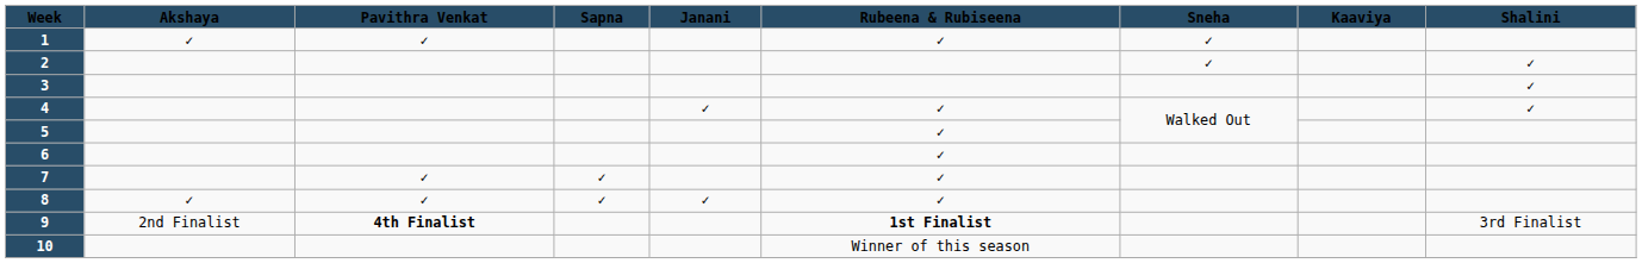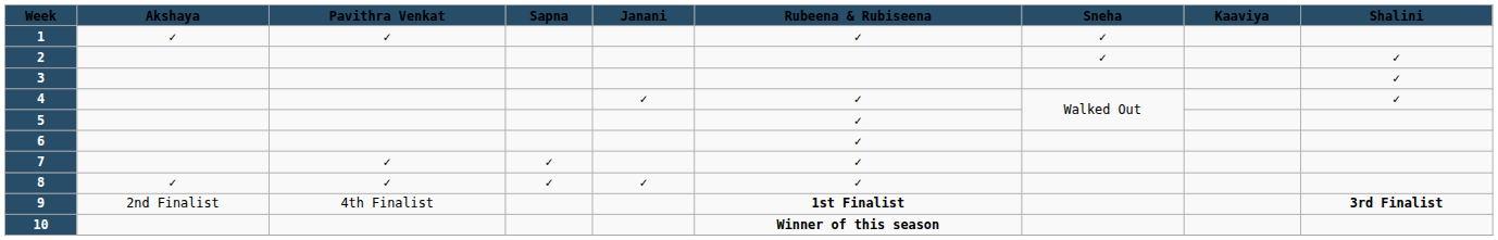9 | Pavithra Venkat: bold -> normal
9 | Shalini: normal -> bold
10 | Rubeena & Rubiseena: normal -> bold
